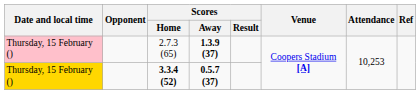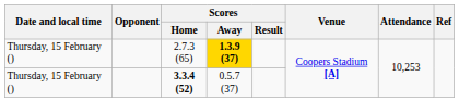2.7.3 (65) | Date and local time: pink background -> no background
2.7.3 (65) | Scores / Away: no background -> gold background
3.3.4 (52) | Date and local time: gold background -> no background
3.3.4 (52) | Scores / Away: bold -> normal
